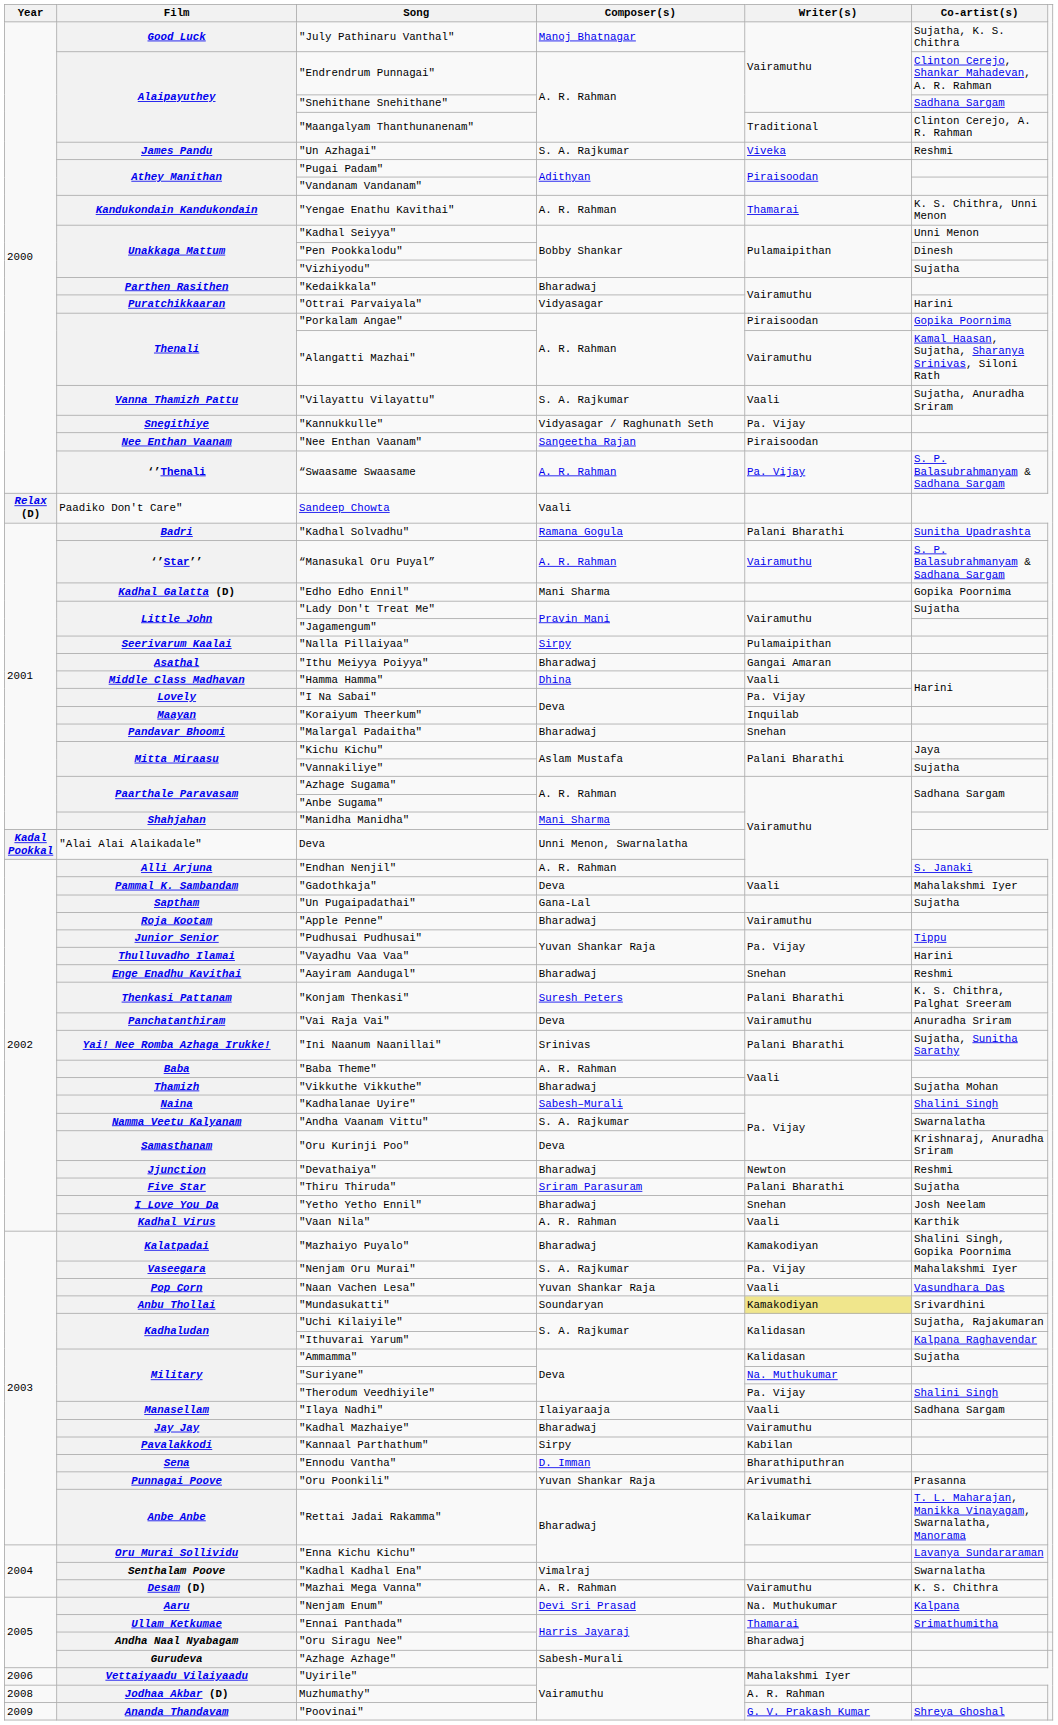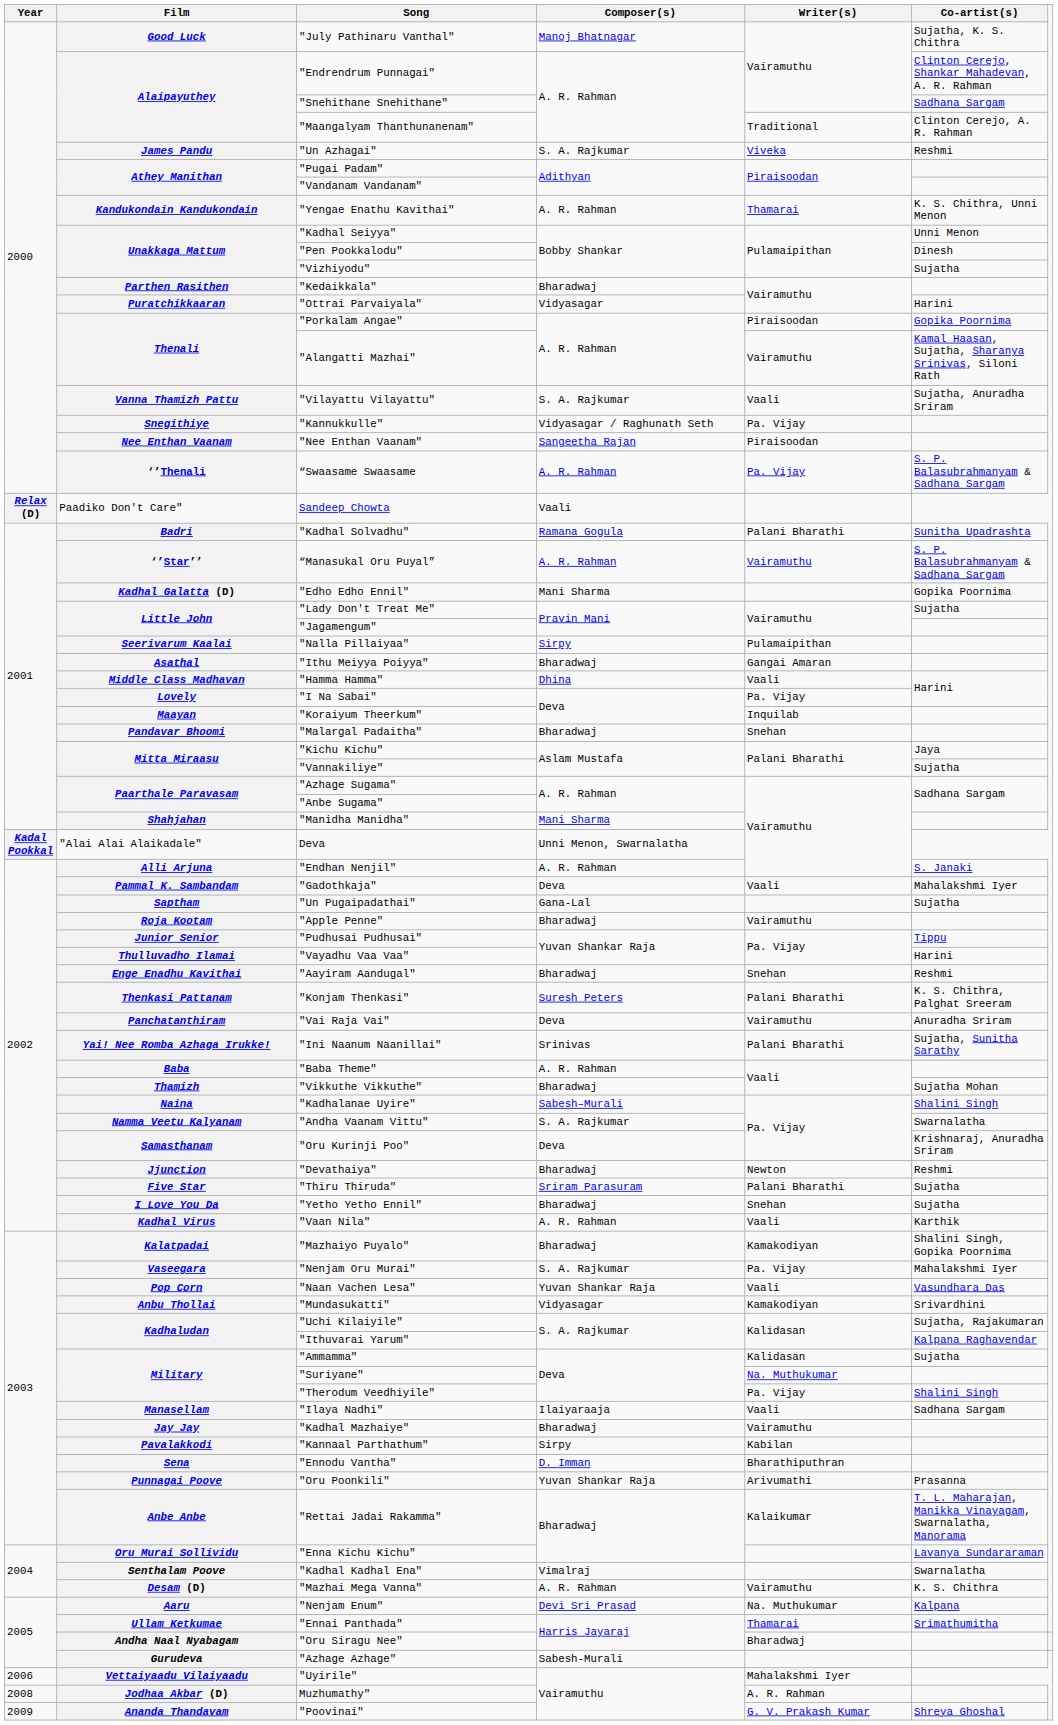"Yetho Yetho Ennil" | Co-artist(s): Josh Neelam -> Sujatha
"Mundasukatti" | Composer(s): Soundaryan -> Vidyasagar
"Mundasukatti" | Writer(s): khaki background -> no background
